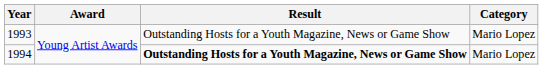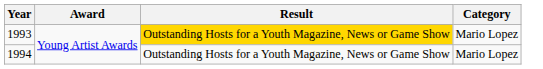1993 | Result: no background -> gold background
1994 | Result: bold -> normal
